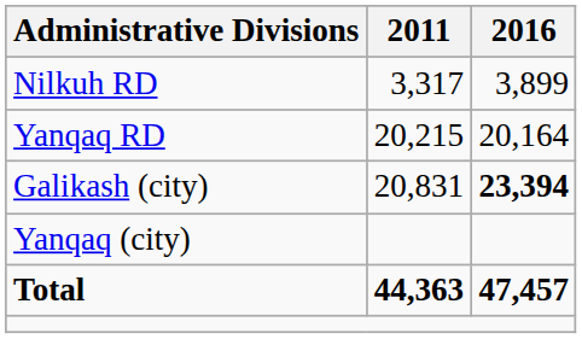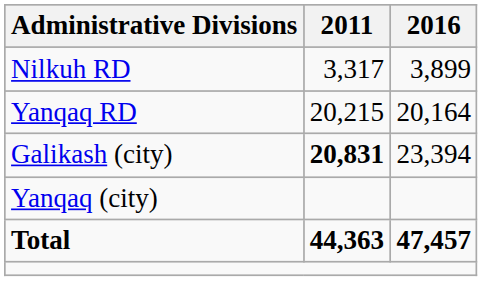Galikash (city) | 2011: normal -> bold
Galikash (city) | 2016: bold -> normal
